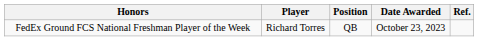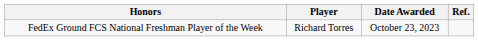- column: Position | QB
